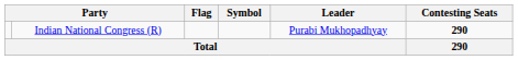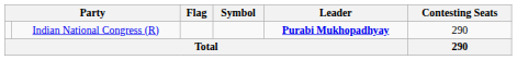Indian National Congress (R) | Leader: normal -> bold
Indian National Congress (R) | Contesting Seats: bold -> normal
